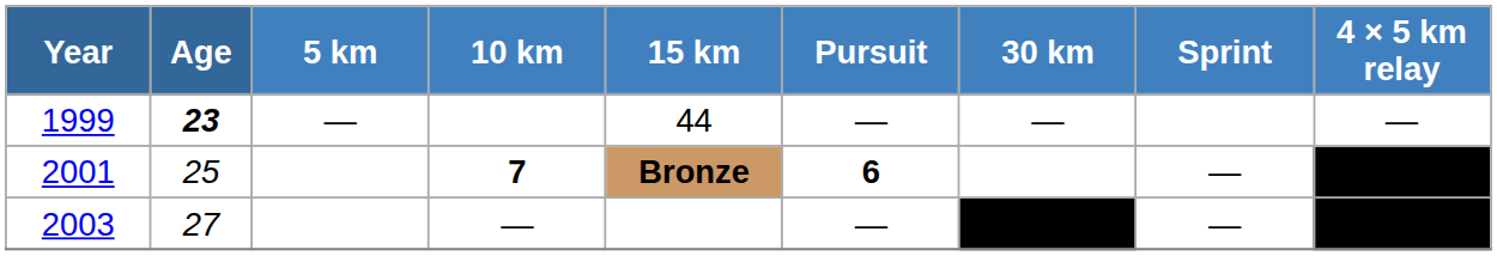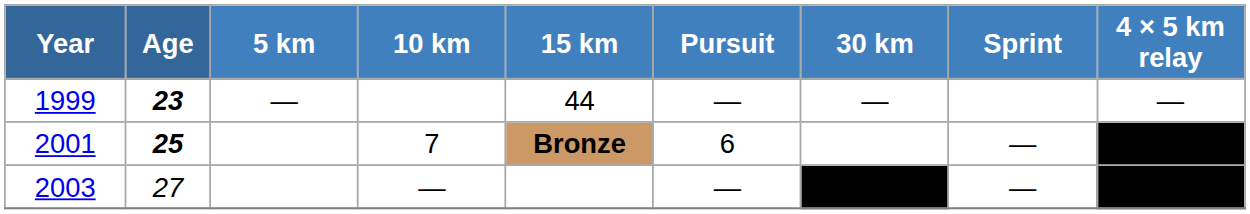2001 | Age: normal -> bold
2001 | 10 km: bold -> normal
2001 | Pursuit: bold -> normal
